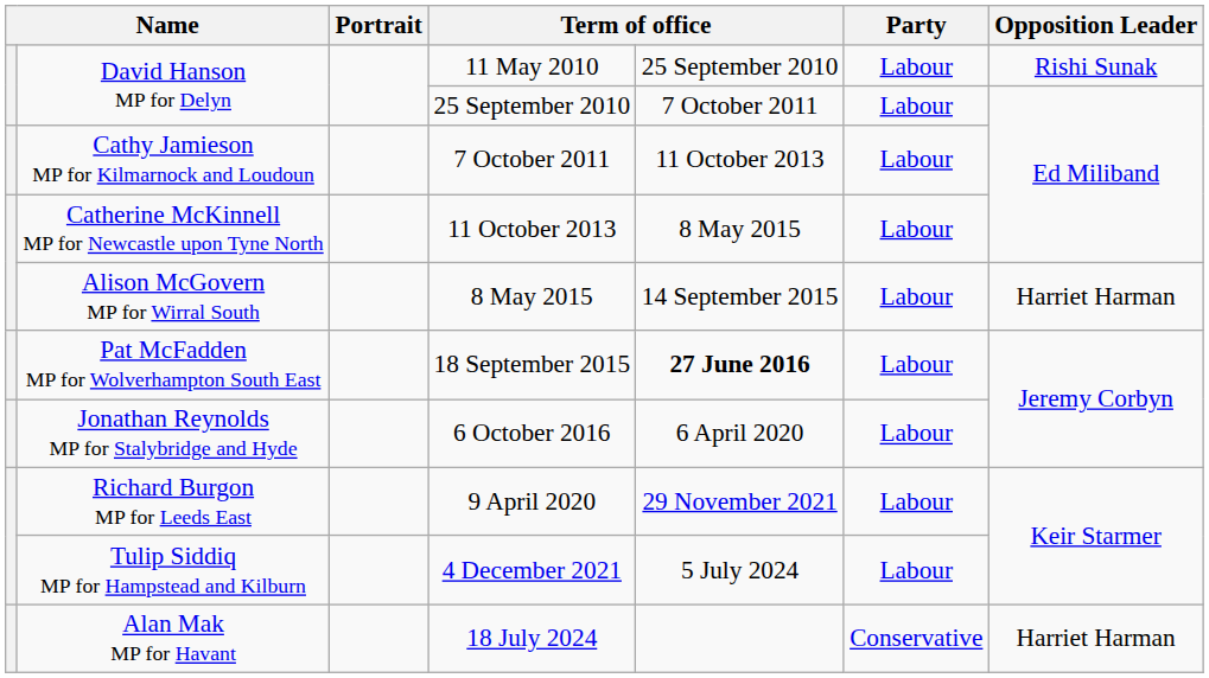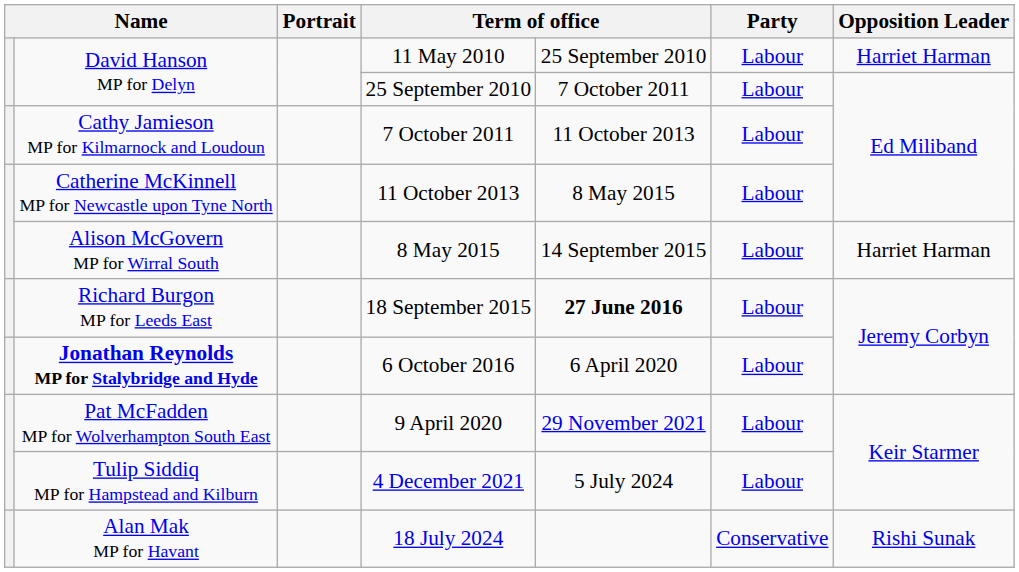11 May 2010 | Opposition Leader: Rishi Sunak -> Harriet Harman
18 September 2015 | column 2: Pat McFadden MP for Wolverhampton South East -> Richard Burgon MP for Leeds East
6 October 2016 | column 2: normal -> bold
9 April 2020 | column 2: Richard Burgon MP for Leeds East -> Pat McFadden MP for Wolverhampton South East
18 July 2024 | Opposition Leader: Harriet Harman -> Rishi Sunak
